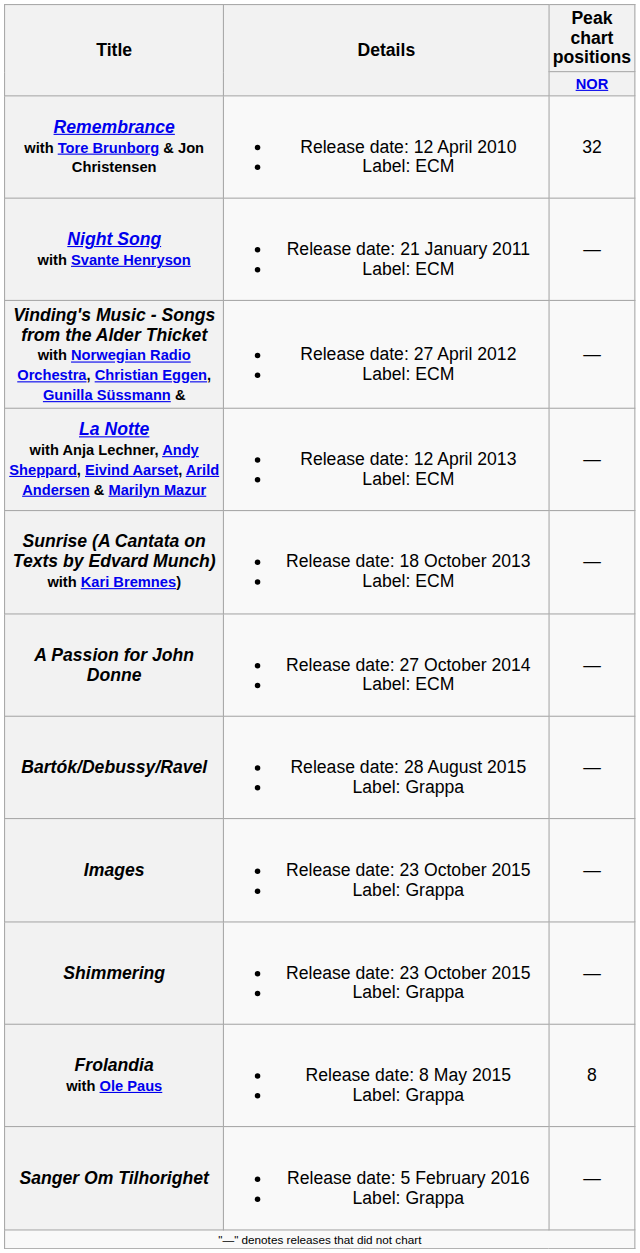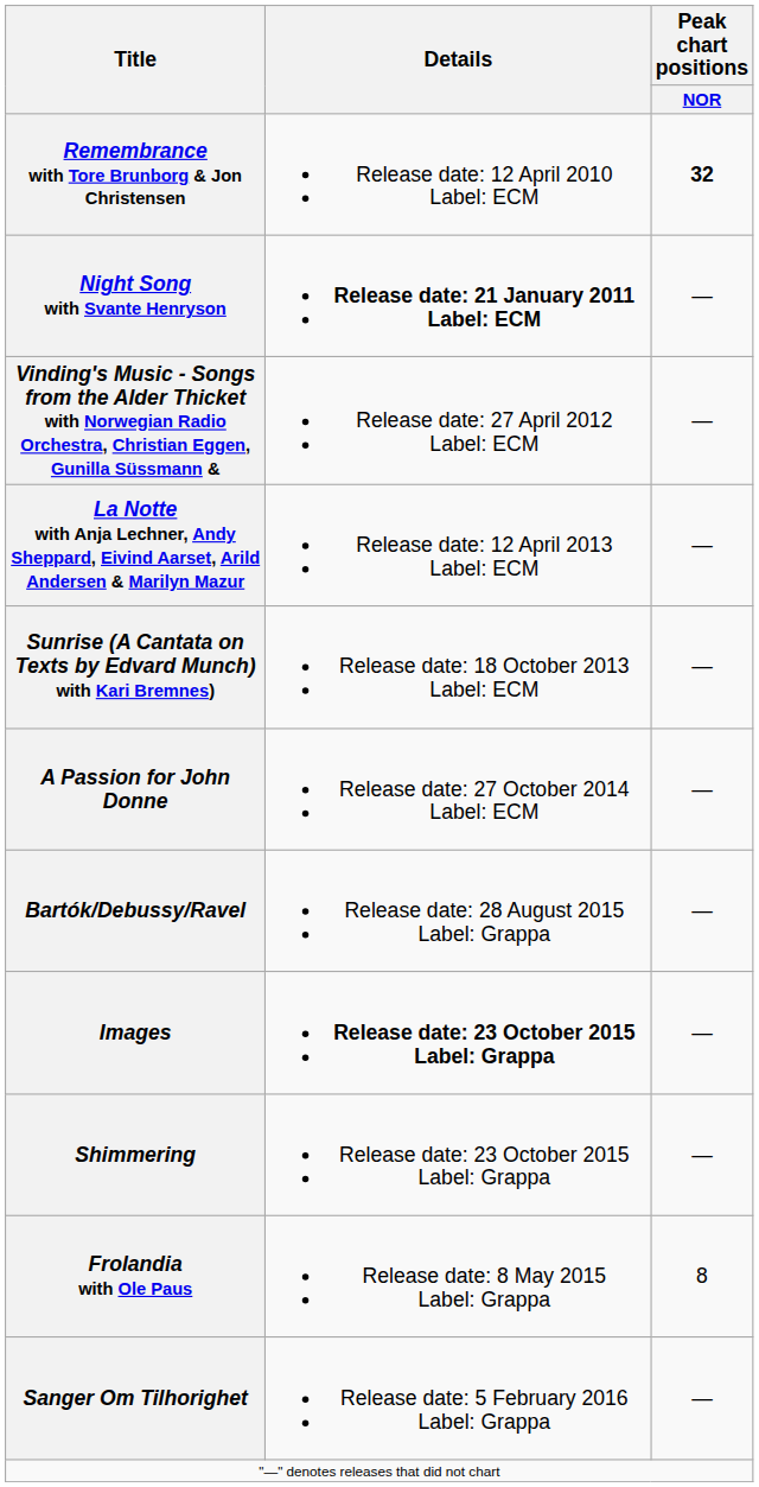Remembrance with Tore Brunborg & Jon Christensen | Peak chart positions / NOR: normal -> bold
Night Song with Svante Henryson | Details: normal -> bold
Images | Details: normal -> bold
